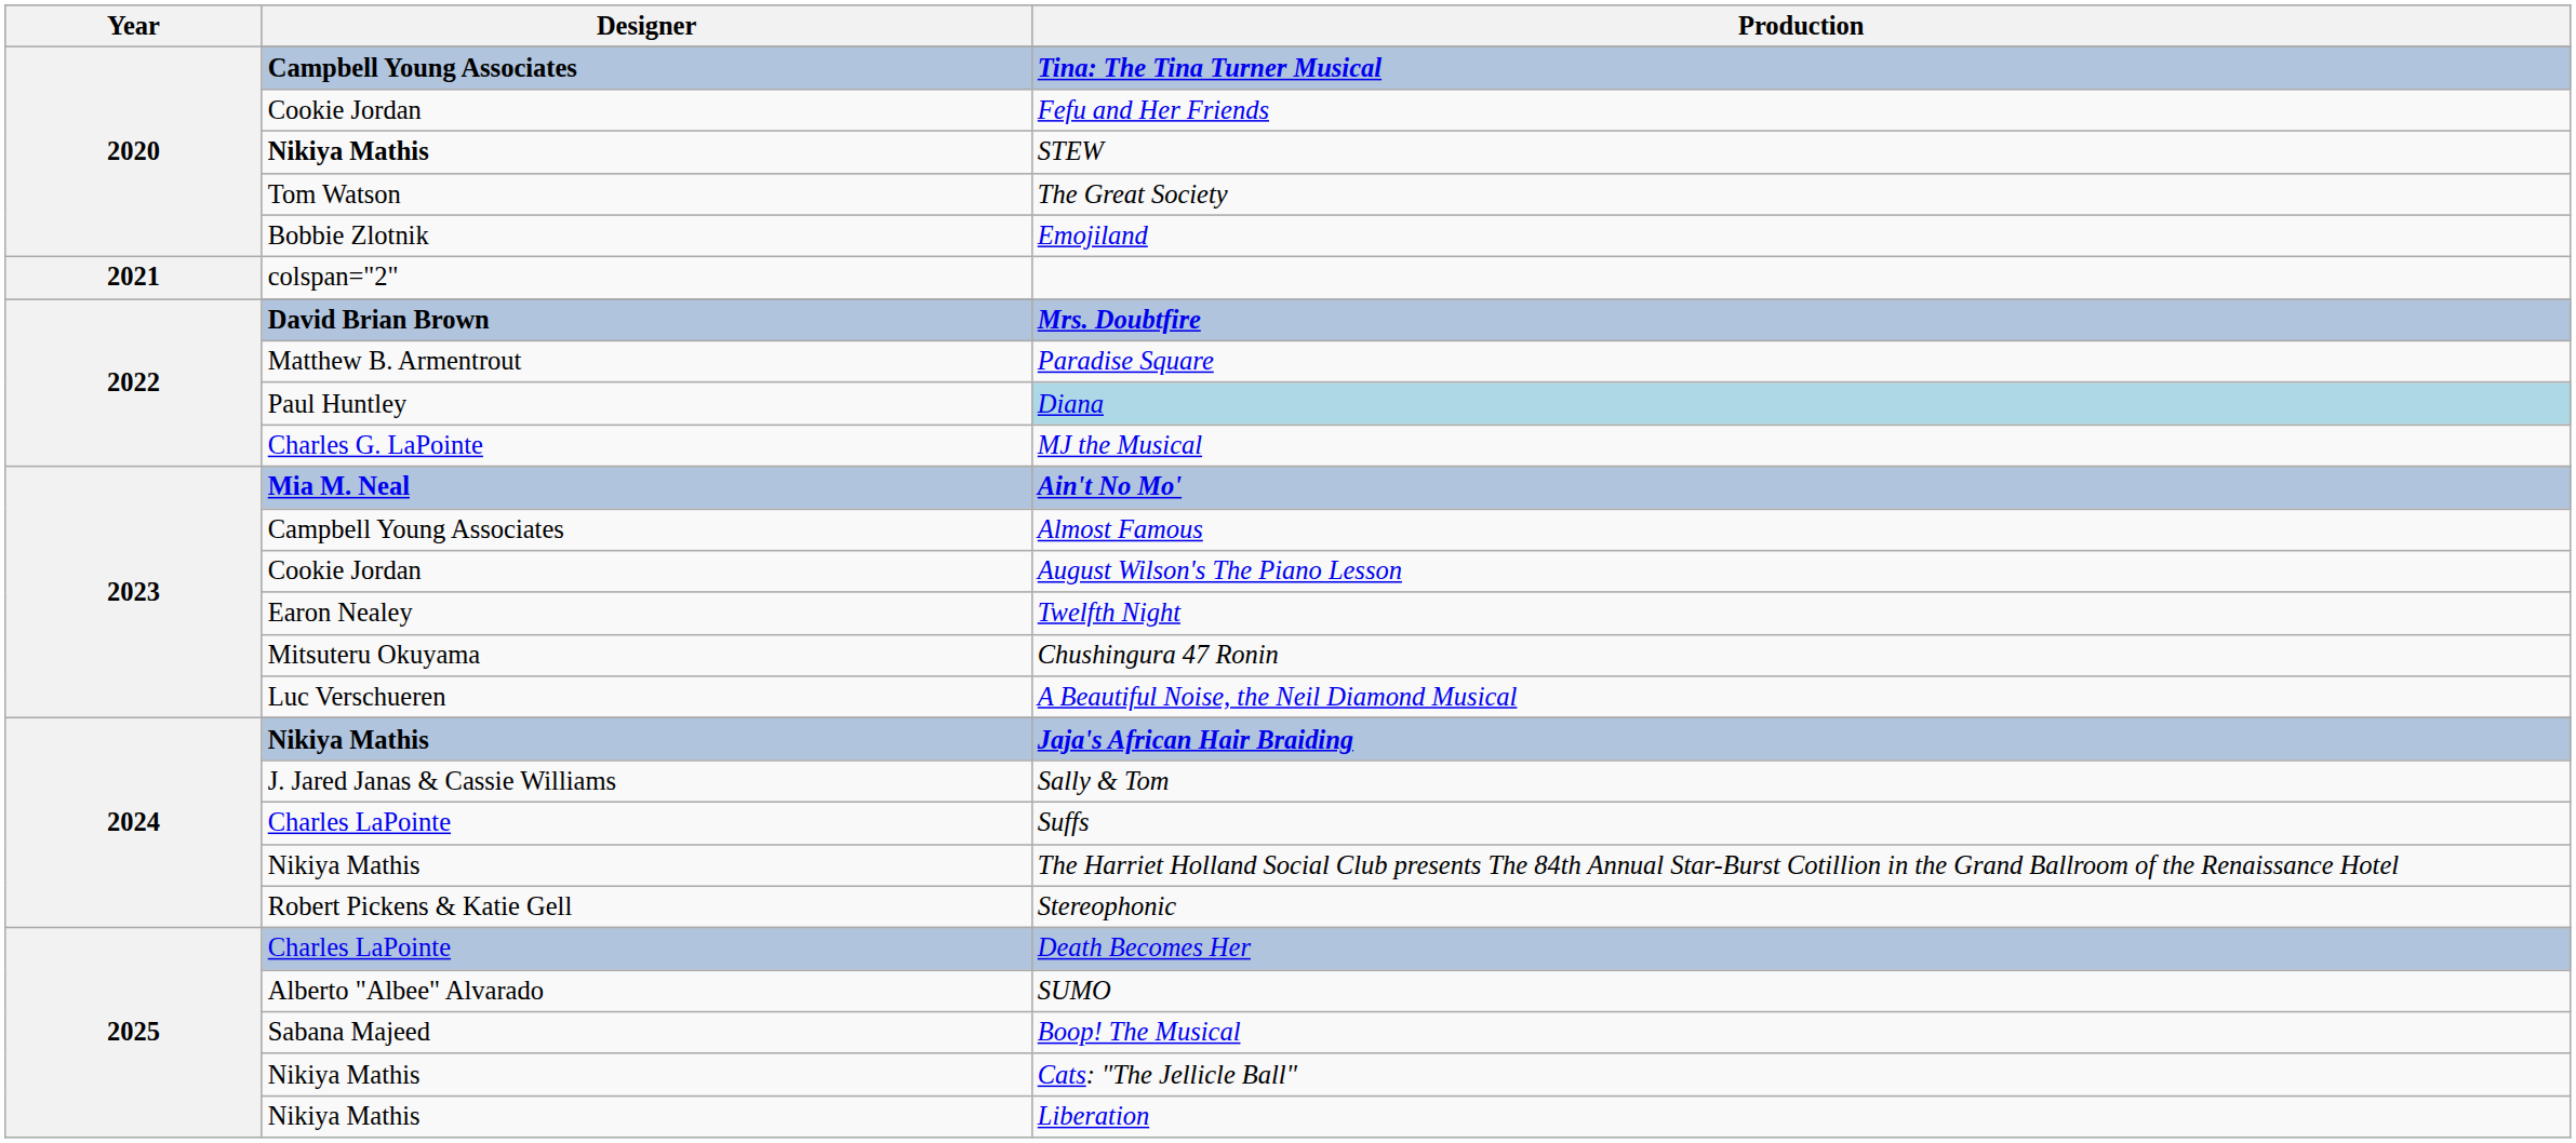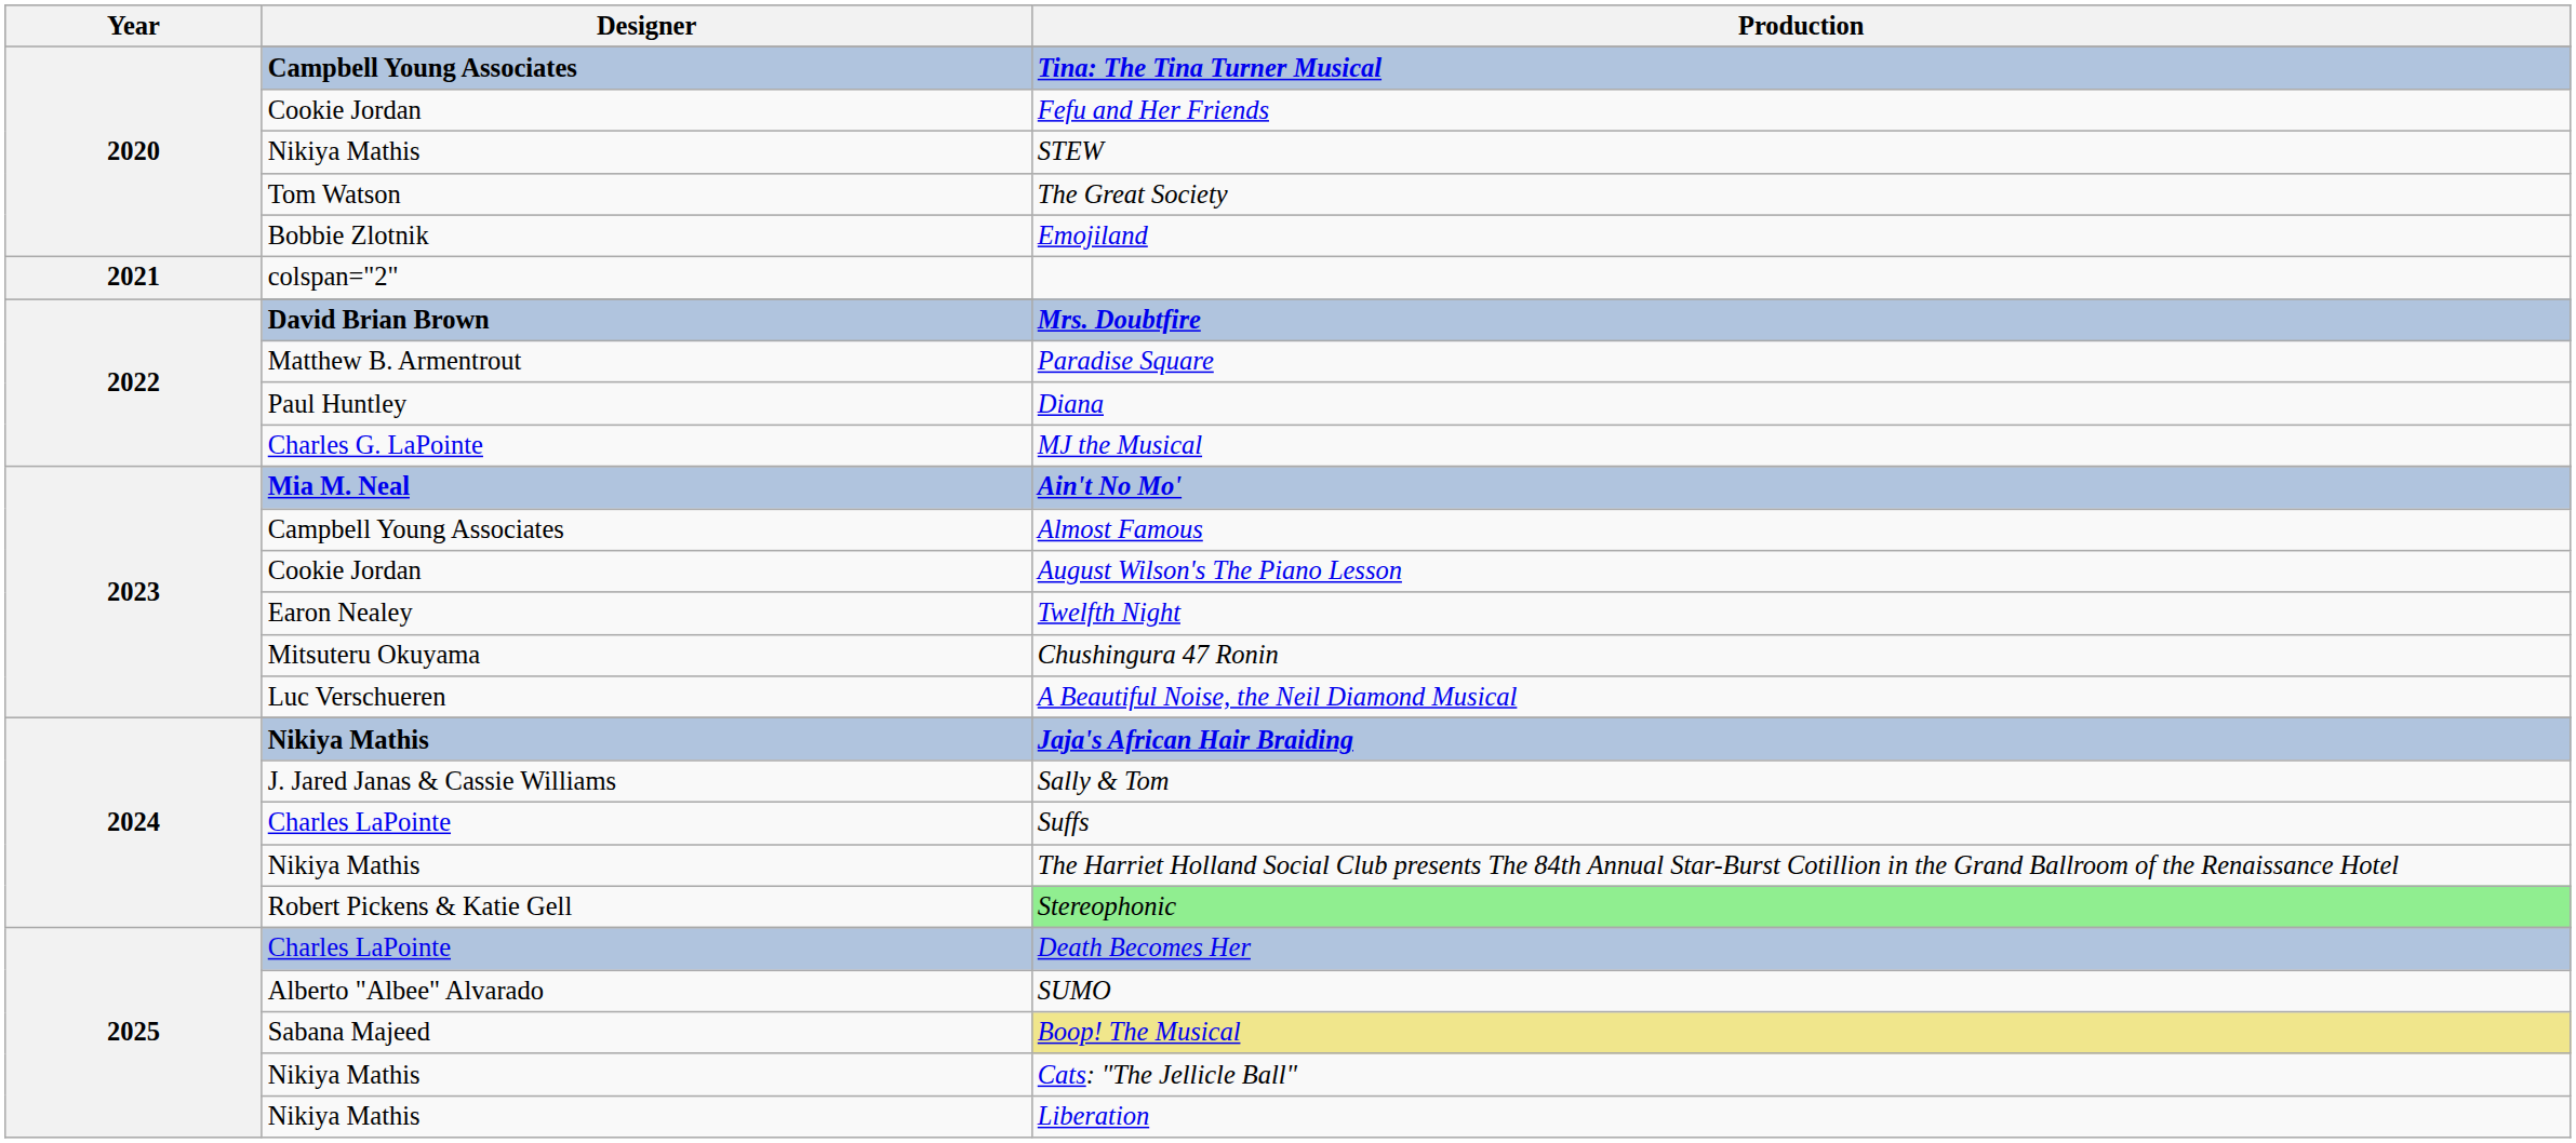STEW | Designer: bold -> normal
Diana | Production: lightblue background -> no background
Stereophonic | Production: no background -> lightgreen background
Boop! The Musical | Production: no background -> khaki background
